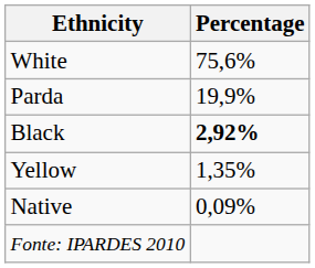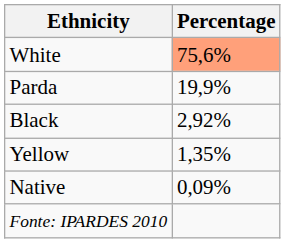White | Percentage: no background -> lightsalmon background
Black | Percentage: bold -> normal
